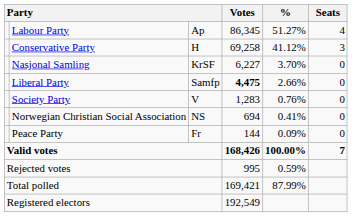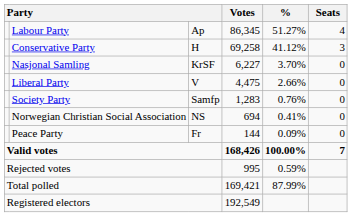Liberal Party | column 3: Samfp -> V
Liberal Party | Votes: bold -> normal
Society Party | column 3: V -> Samfp
